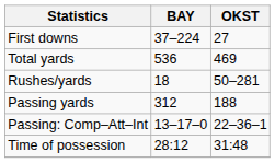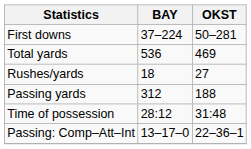First downs | OKST: 27 -> 50–281
Rushes/yards | OKST: 50–281 -> 27
rows swapped: Passing: Comp–Att–Int <-> Time of possession
